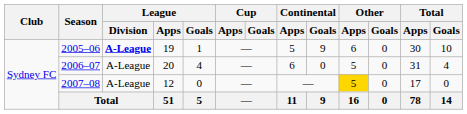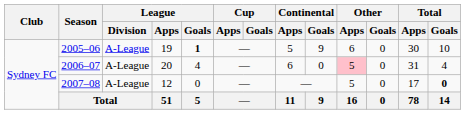2005–06 | League / Division: bold -> normal
2005–06 | League / Goals: normal -> bold
2006–07 | Other / Apps: no background -> pink background
2007–08 | Other / Apps: gold background -> no background
2007–08 | Total / Goals: normal -> bold
